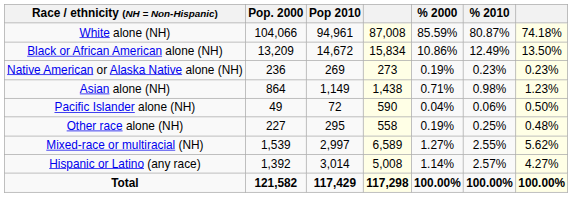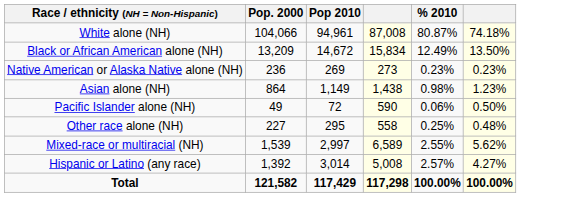- column: % 2000 | 85.59% | 10.86% | 0.19% | 0.71% | 0.04% | 0.19% | 1.27% | 1.14% | 100.00%
